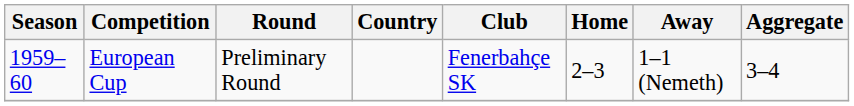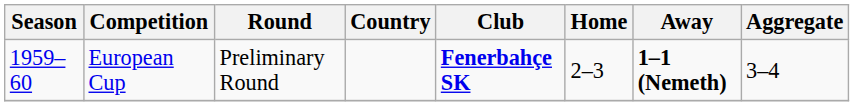European Cup | Club: normal -> bold
European Cup | Away: normal -> bold
